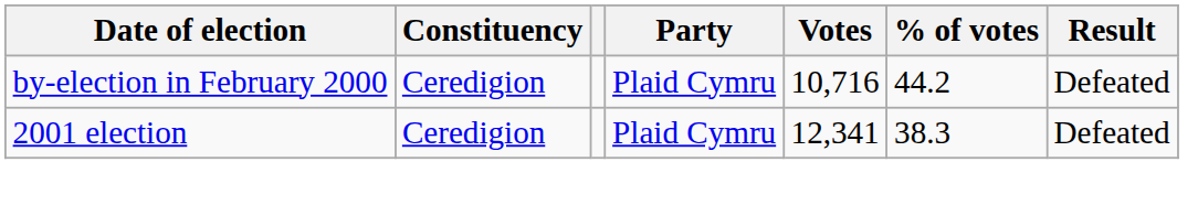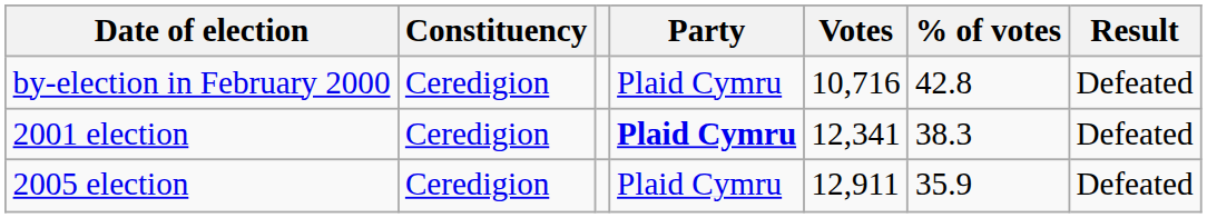by-election in February 2000 | % of votes: 44.2 -> 42.8
2001 election | Party: normal -> bold
+ row: 2005 election | Ceredigion | Plaid Cymru | 12,911 | 35.9 | Defeated
